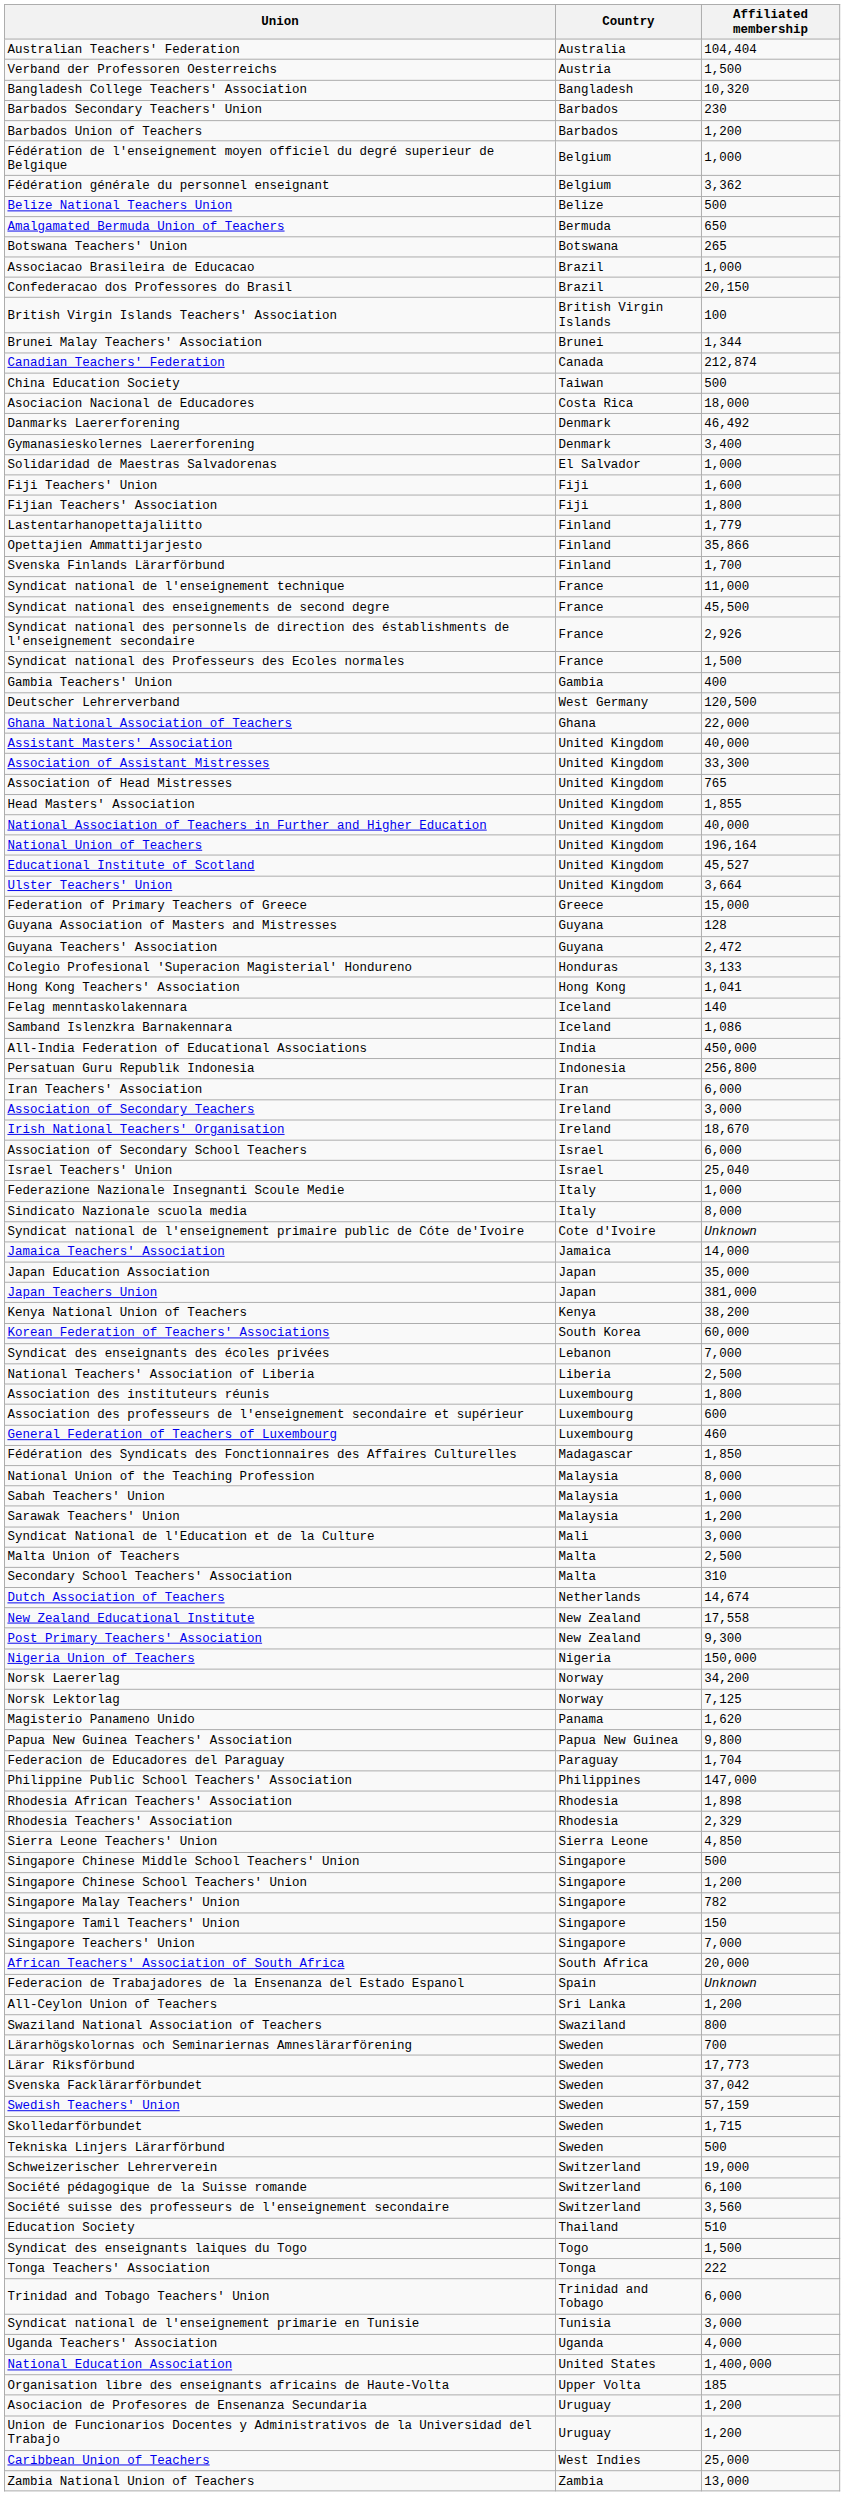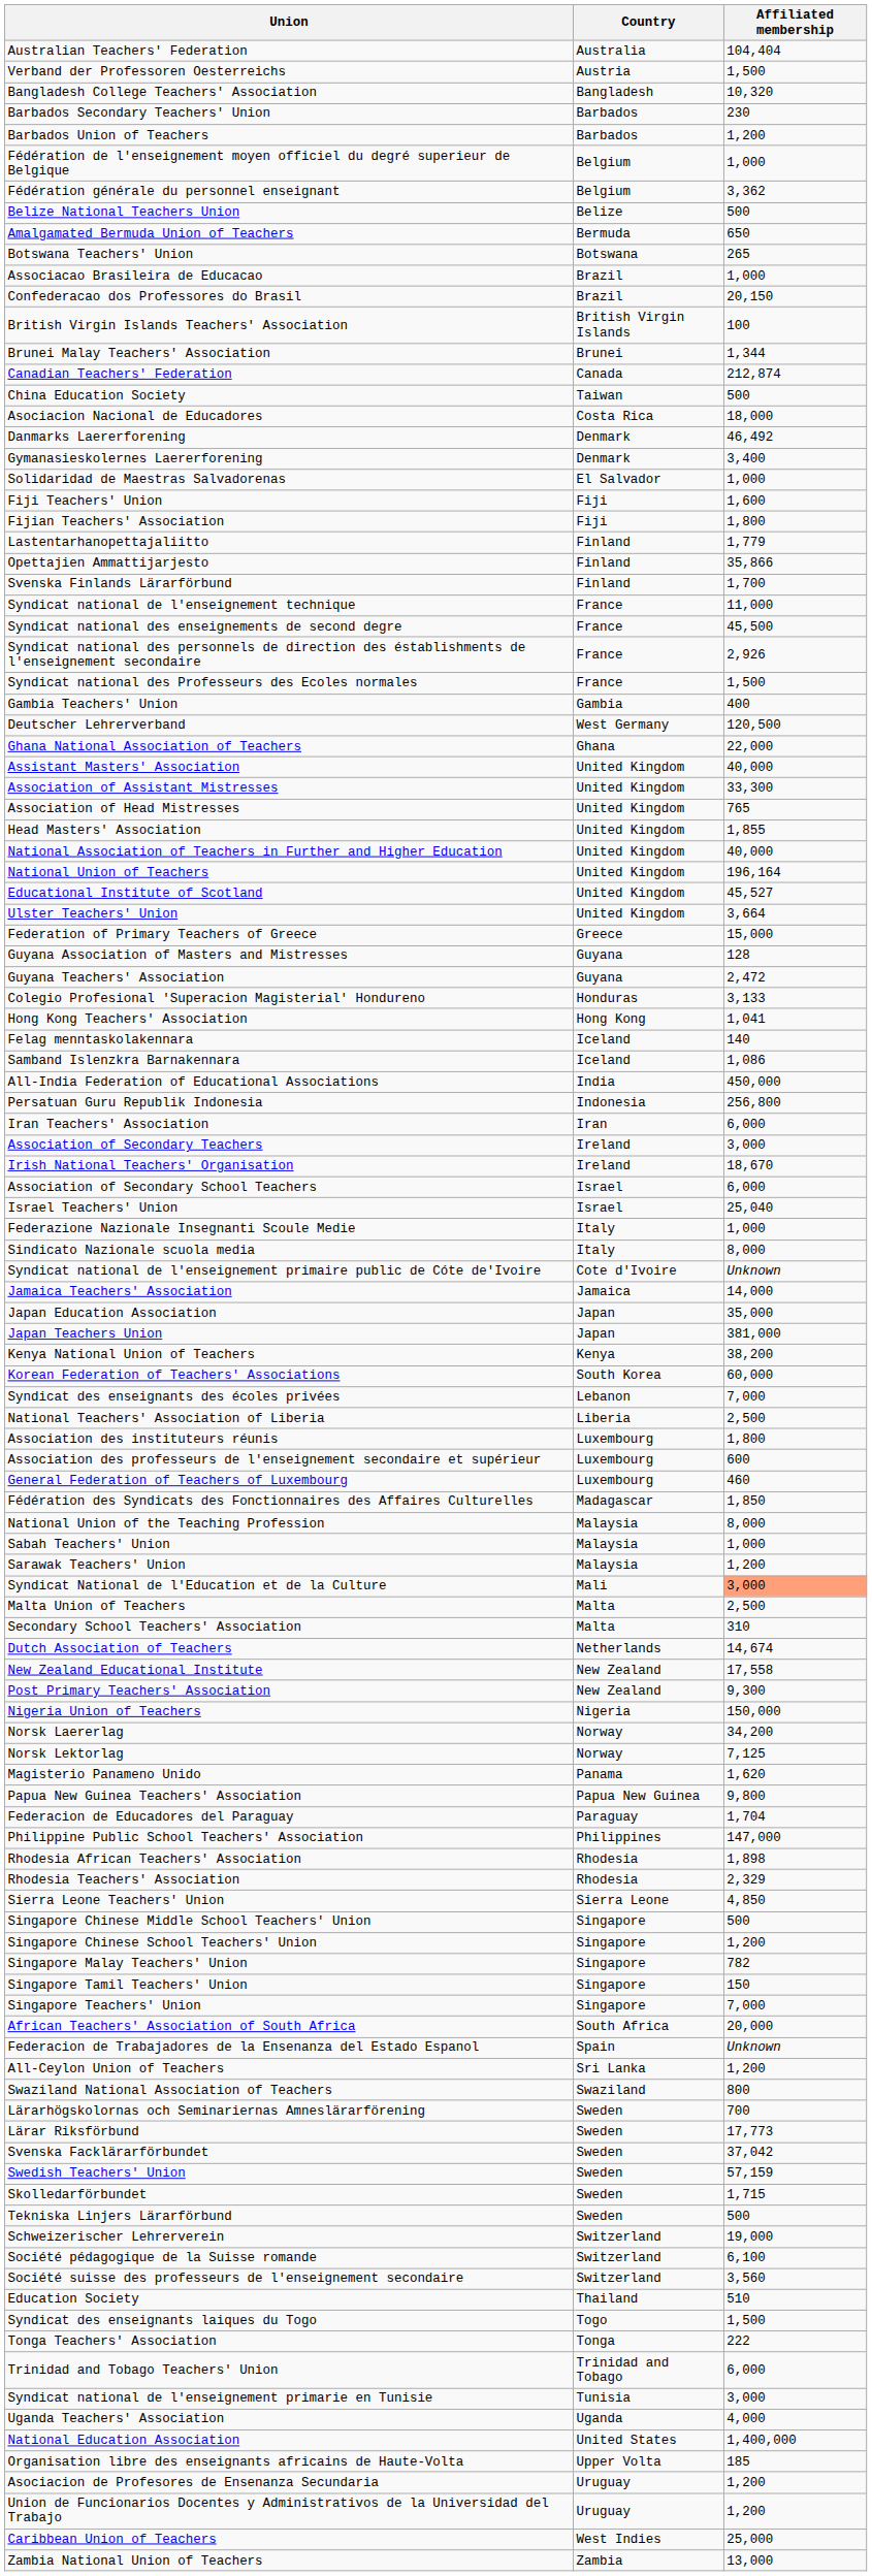Syndicat National de l'Education et de la Culture | Affiliated membership: no background -> lightsalmon background
